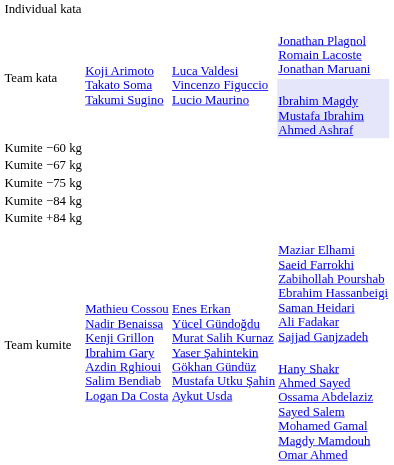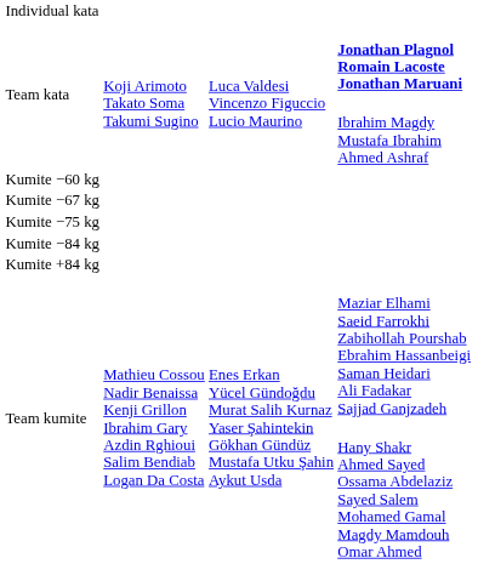Team kata / Jonathan Plagnol Romain Lacoste Jonathan Maruani | column 4: normal -> bold
Team kata / Ibrahim Magdy Mustafa Ibrahim Ahmed Ashraf | column 4: lavender background -> no background
